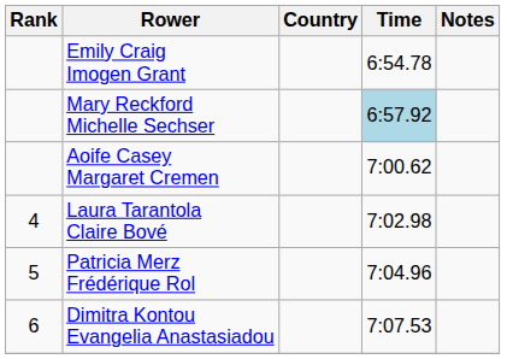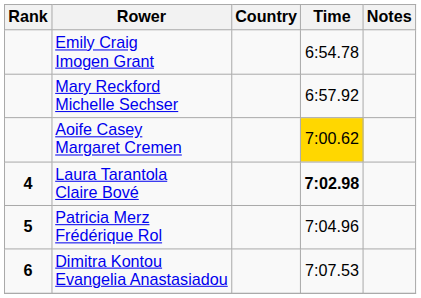Mary Reckford Michelle Sechser | Time: lightblue background -> no background
Aoife Casey Margaret Cremen | Time: no background -> gold background
Laura Tarantola Claire Bové | Rank: normal -> bold
Laura Tarantola Claire Bové | Time: normal -> bold
Patricia Merz Frédérique Rol | Rank: normal -> bold
Dimitra Kontou Evangelia Anastasiadou | Rank: normal -> bold
